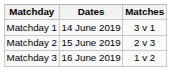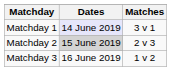Matchday 1 | Dates: no background -> lavender background
Matchday 2 | Dates: no background -> lightgrey background
